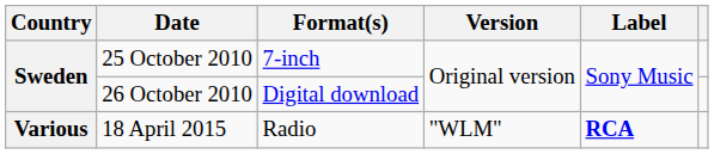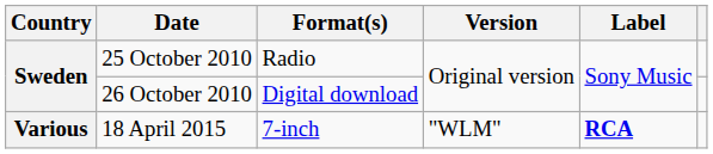25 October 2010 | Format(s): 7-inch -> Radio
18 April 2015 | Format(s): Radio -> 7-inch
